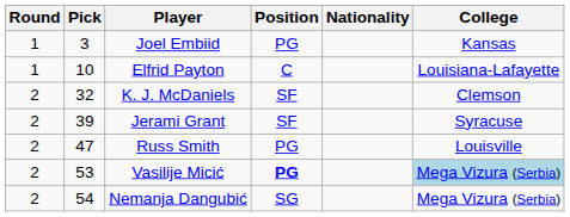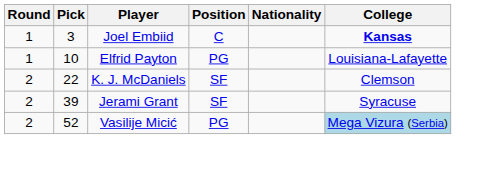Joel Embiid | Position: PG -> C
Joel Embiid | College: normal -> bold
Elfrid Payton | Position: C -> PG
K. J. McDaniels | Pick: 32 -> 22
- row: 2 | 47 | Russ Smith | PG | Louisville
Vasilije Micić | Pick: 53 -> 52
Vasilije Micić | Position: bold -> normal
- row: 2 | 54 | Nemanja Dangubić | SG | Mega Vizura (Serbia)
